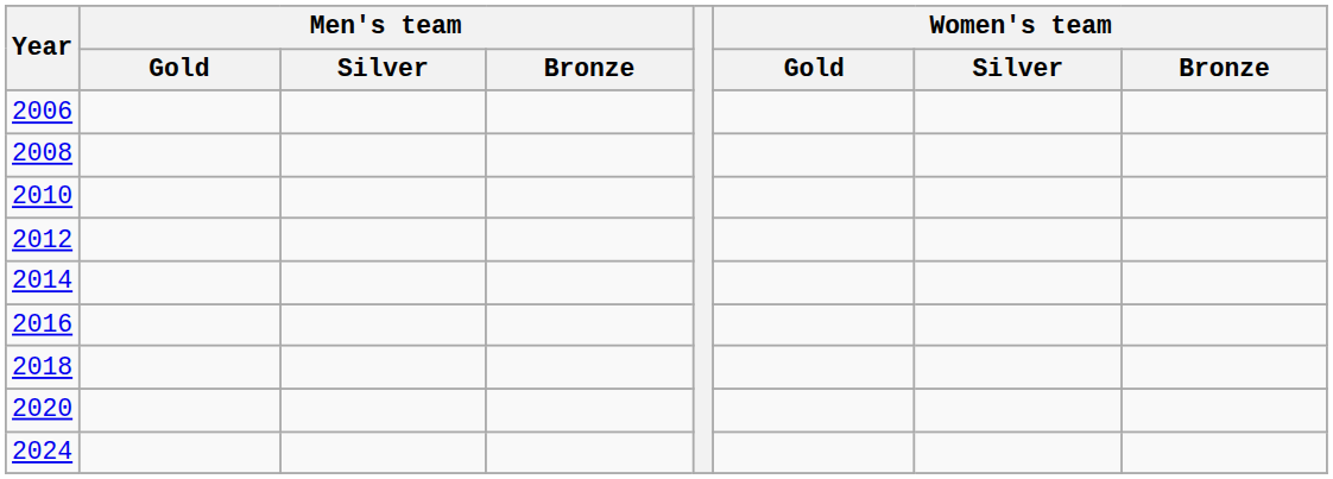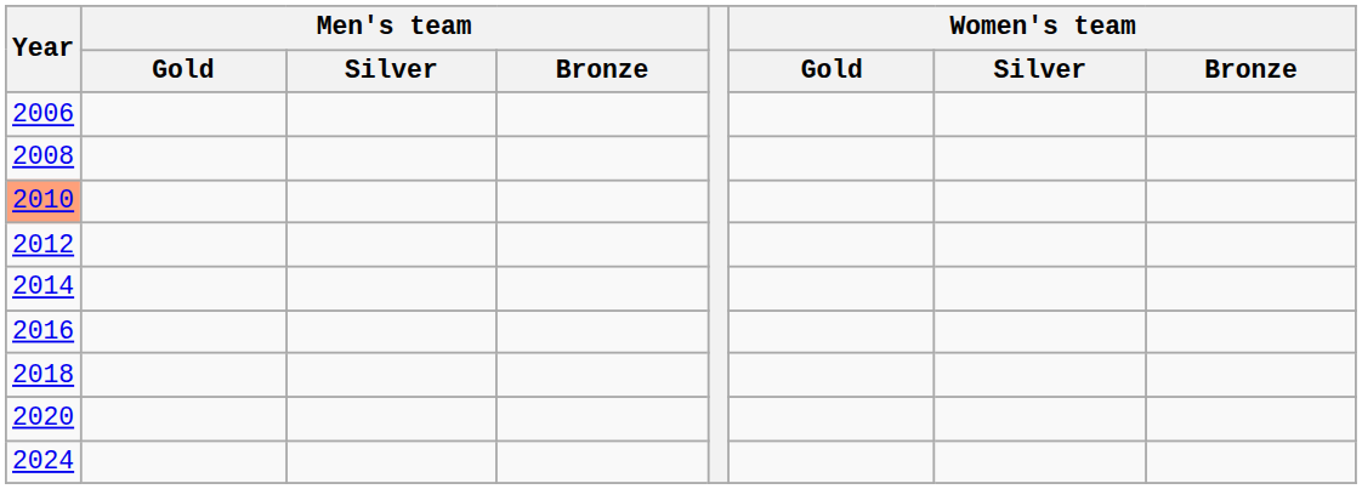2010 | Year: no background -> lightsalmon background
